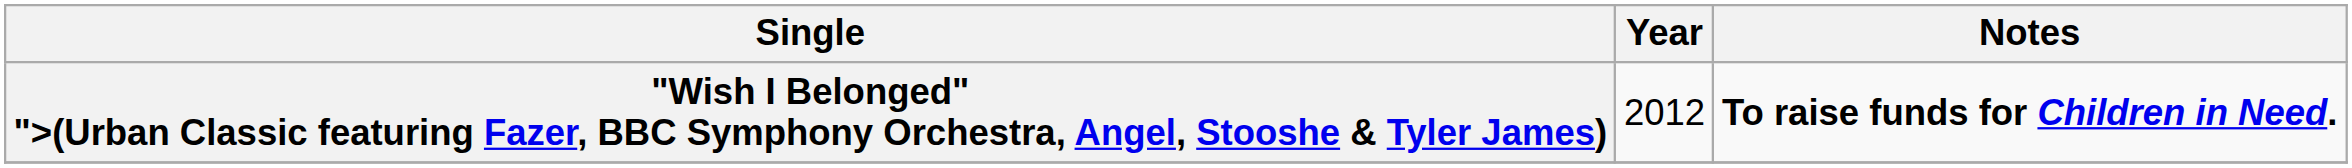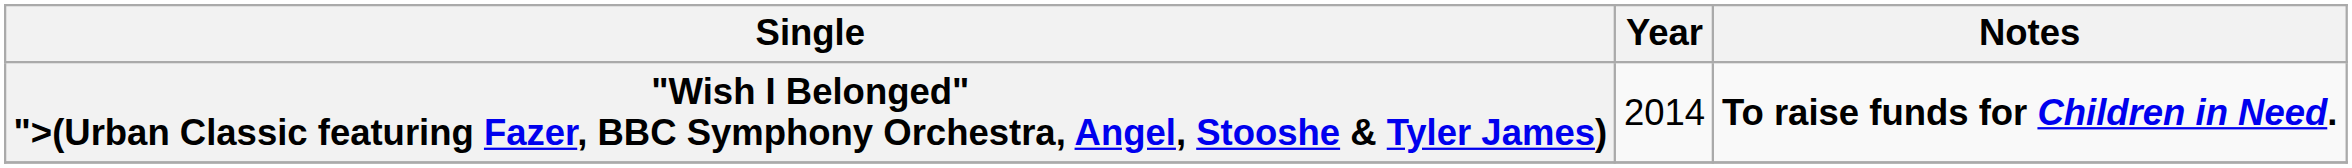row 2 | Year: 2012 -> 2014
